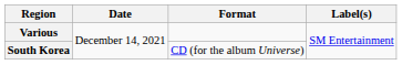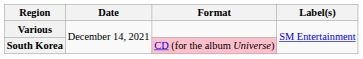South Korea | Format: no background -> pink background
